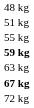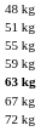59 kg | column 1: bold -> normal
63 kg | column 1: normal -> bold
67 kg | column 1: bold -> normal
